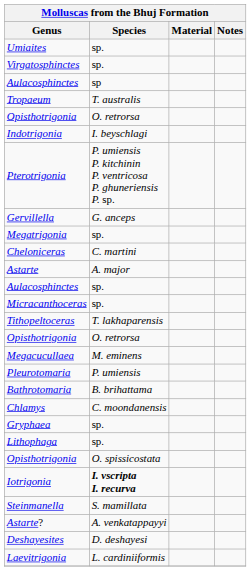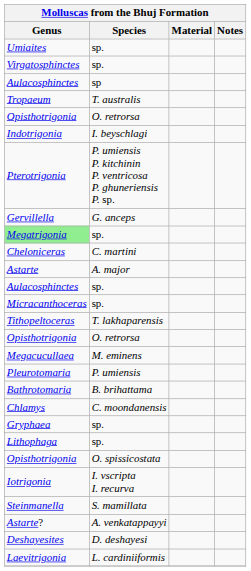Megatrigonia | Genus: no background -> lightgreen background
Iotrigonia | Species: bold -> normal
